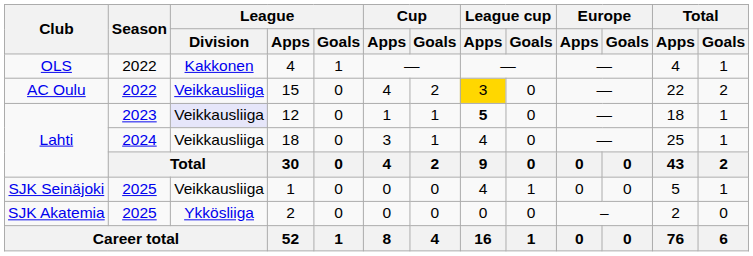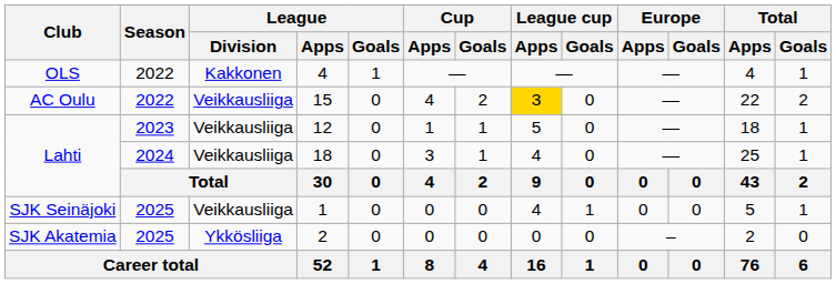12 | League / Division: lavender background -> no background
12 | League cup / Apps: bold -> normal
